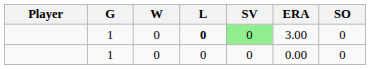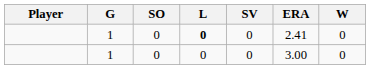columns swapped: W <-> SO
row 2 | SV: lightgreen background -> no background
row 2 | ERA: 3.00 -> 2.41
row 3 | ERA: 0.00 -> 3.00
